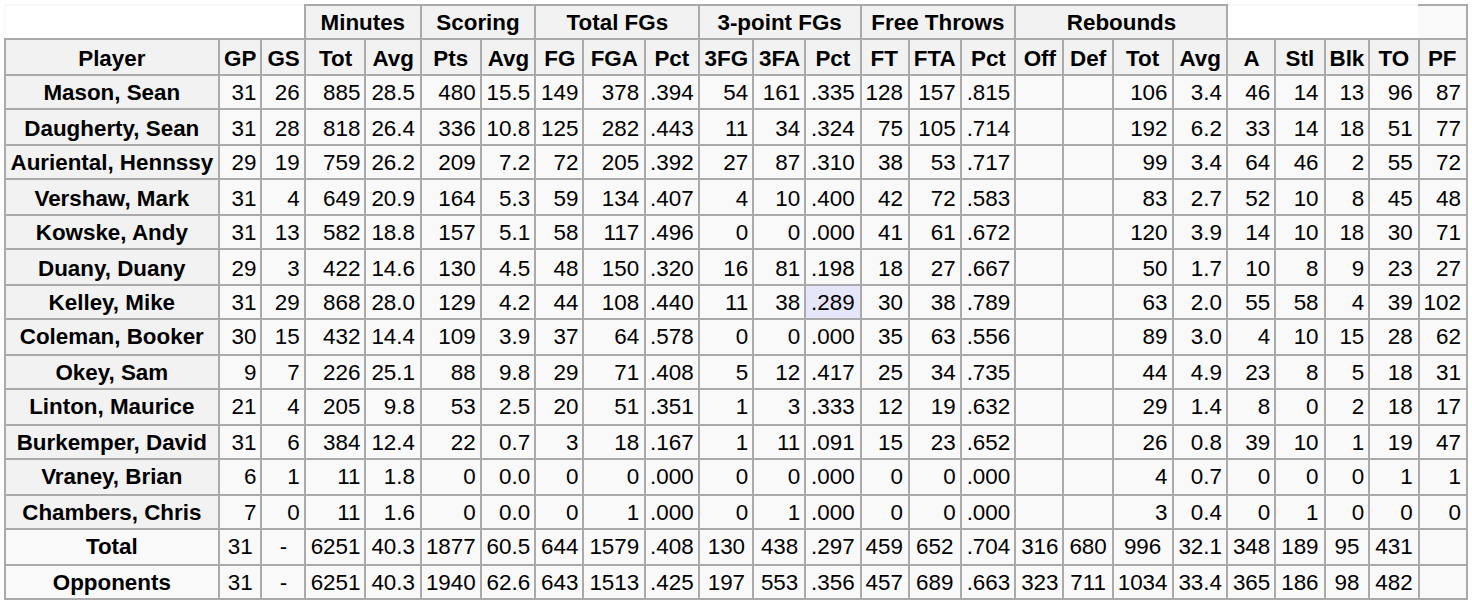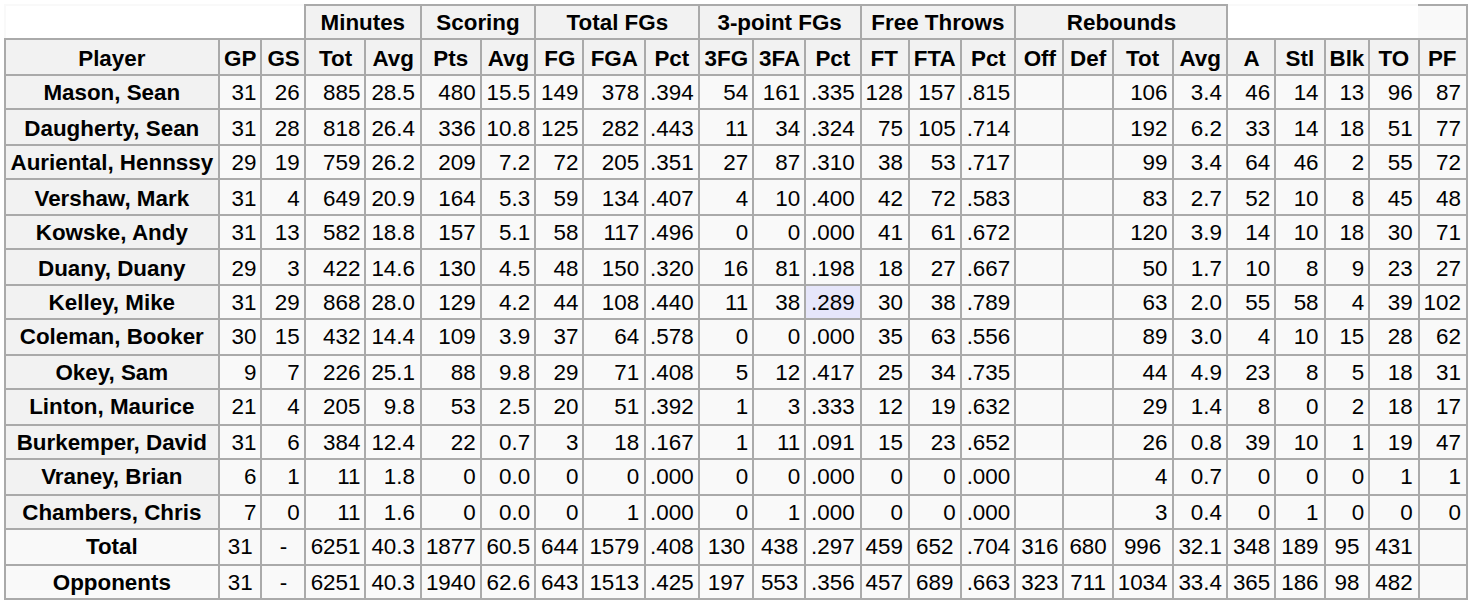Auriental, Hennssy | Total FGs / Pct: .392 -> .351
Linton, Maurice | Total FGs / Pct: .351 -> .392
